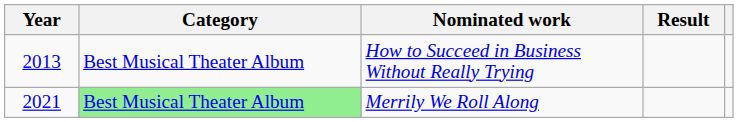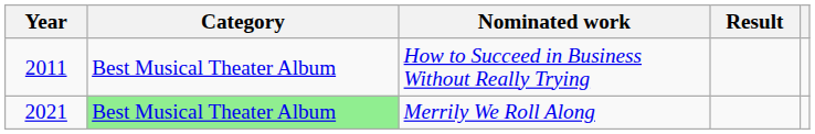How to Succeed in Business Without Really Trying | Year: 2013 -> 2011
